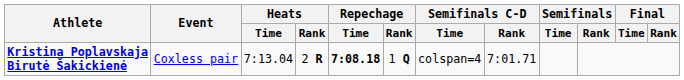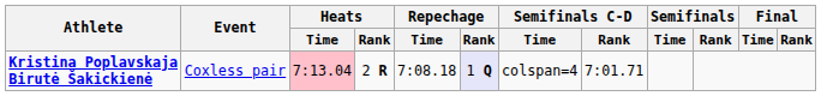Kristina Poplavskaja Birutė Šakickienė | Heats / Time: no background -> pink background
Kristina Poplavskaja Birutė Šakickienė | Repechage / Time: bold -> normal
Kristina Poplavskaja Birutė Šakickienė | Repechage / Rank: no background -> lavender background
